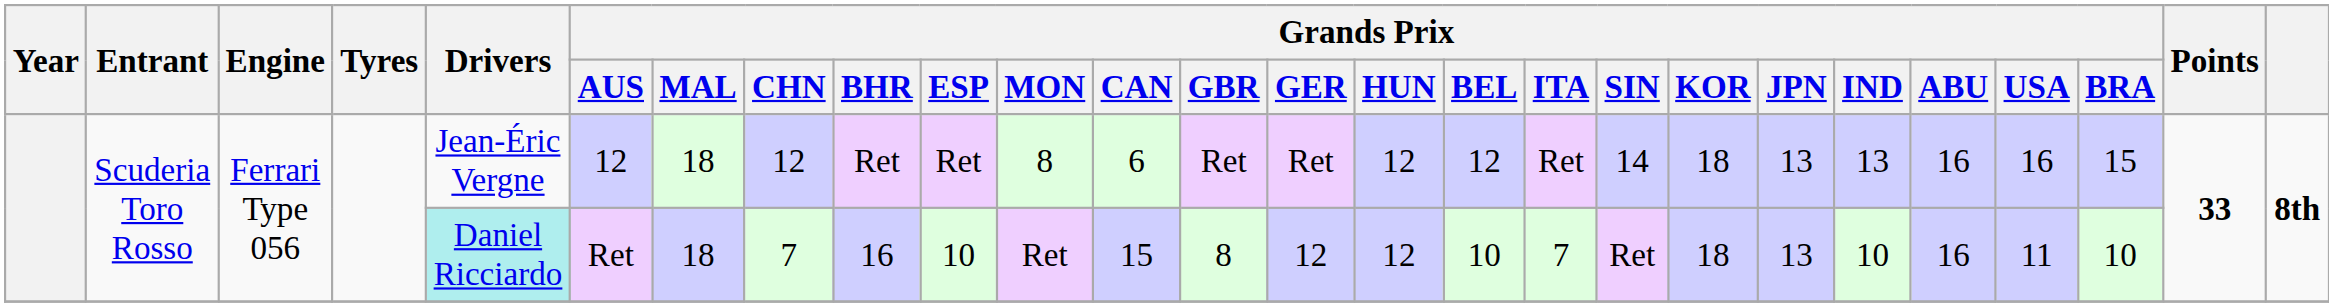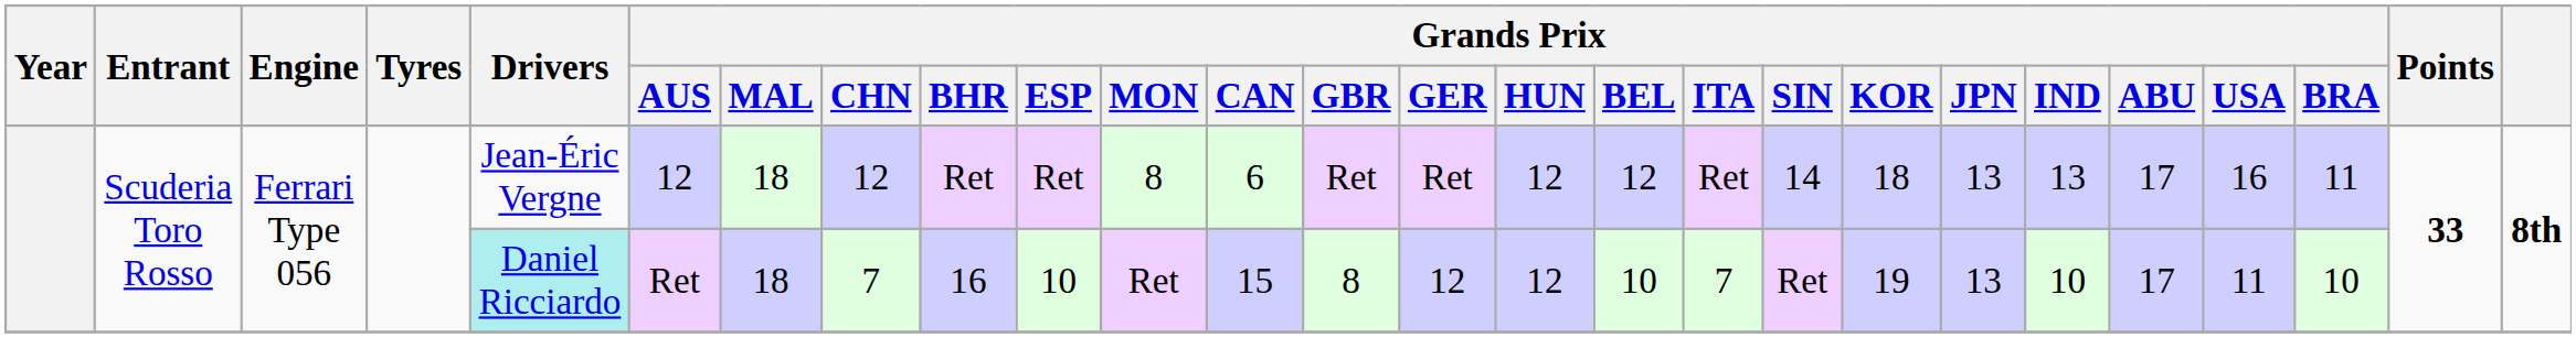row 3 | Grands Prix / ABU: 16 -> 17
row 3 | Grands Prix / BRA: 15 -> 11
row 4 | Grands Prix / KOR: 18 -> 19
row 4 | Grands Prix / ABU: 16 -> 17
